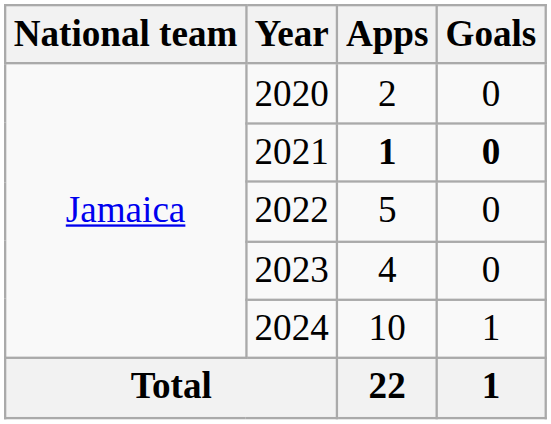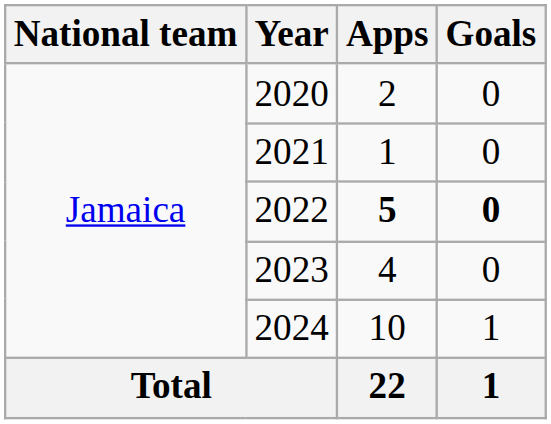2021 | Apps: bold -> normal
2021 | Goals: bold -> normal
2022 | Apps: normal -> bold
2022 | Goals: normal -> bold
